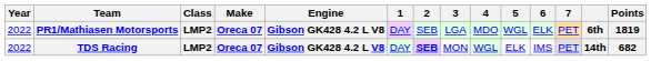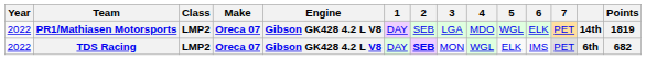PR1/Mathiasen Motorsports | column 13: 6th -> 14th
TDS Racing | column 13: 14th -> 6th
